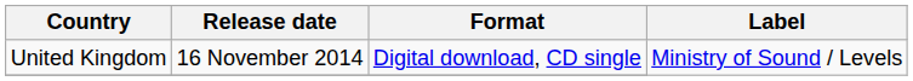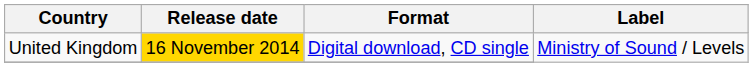United Kingdom | Release date: no background -> gold background
